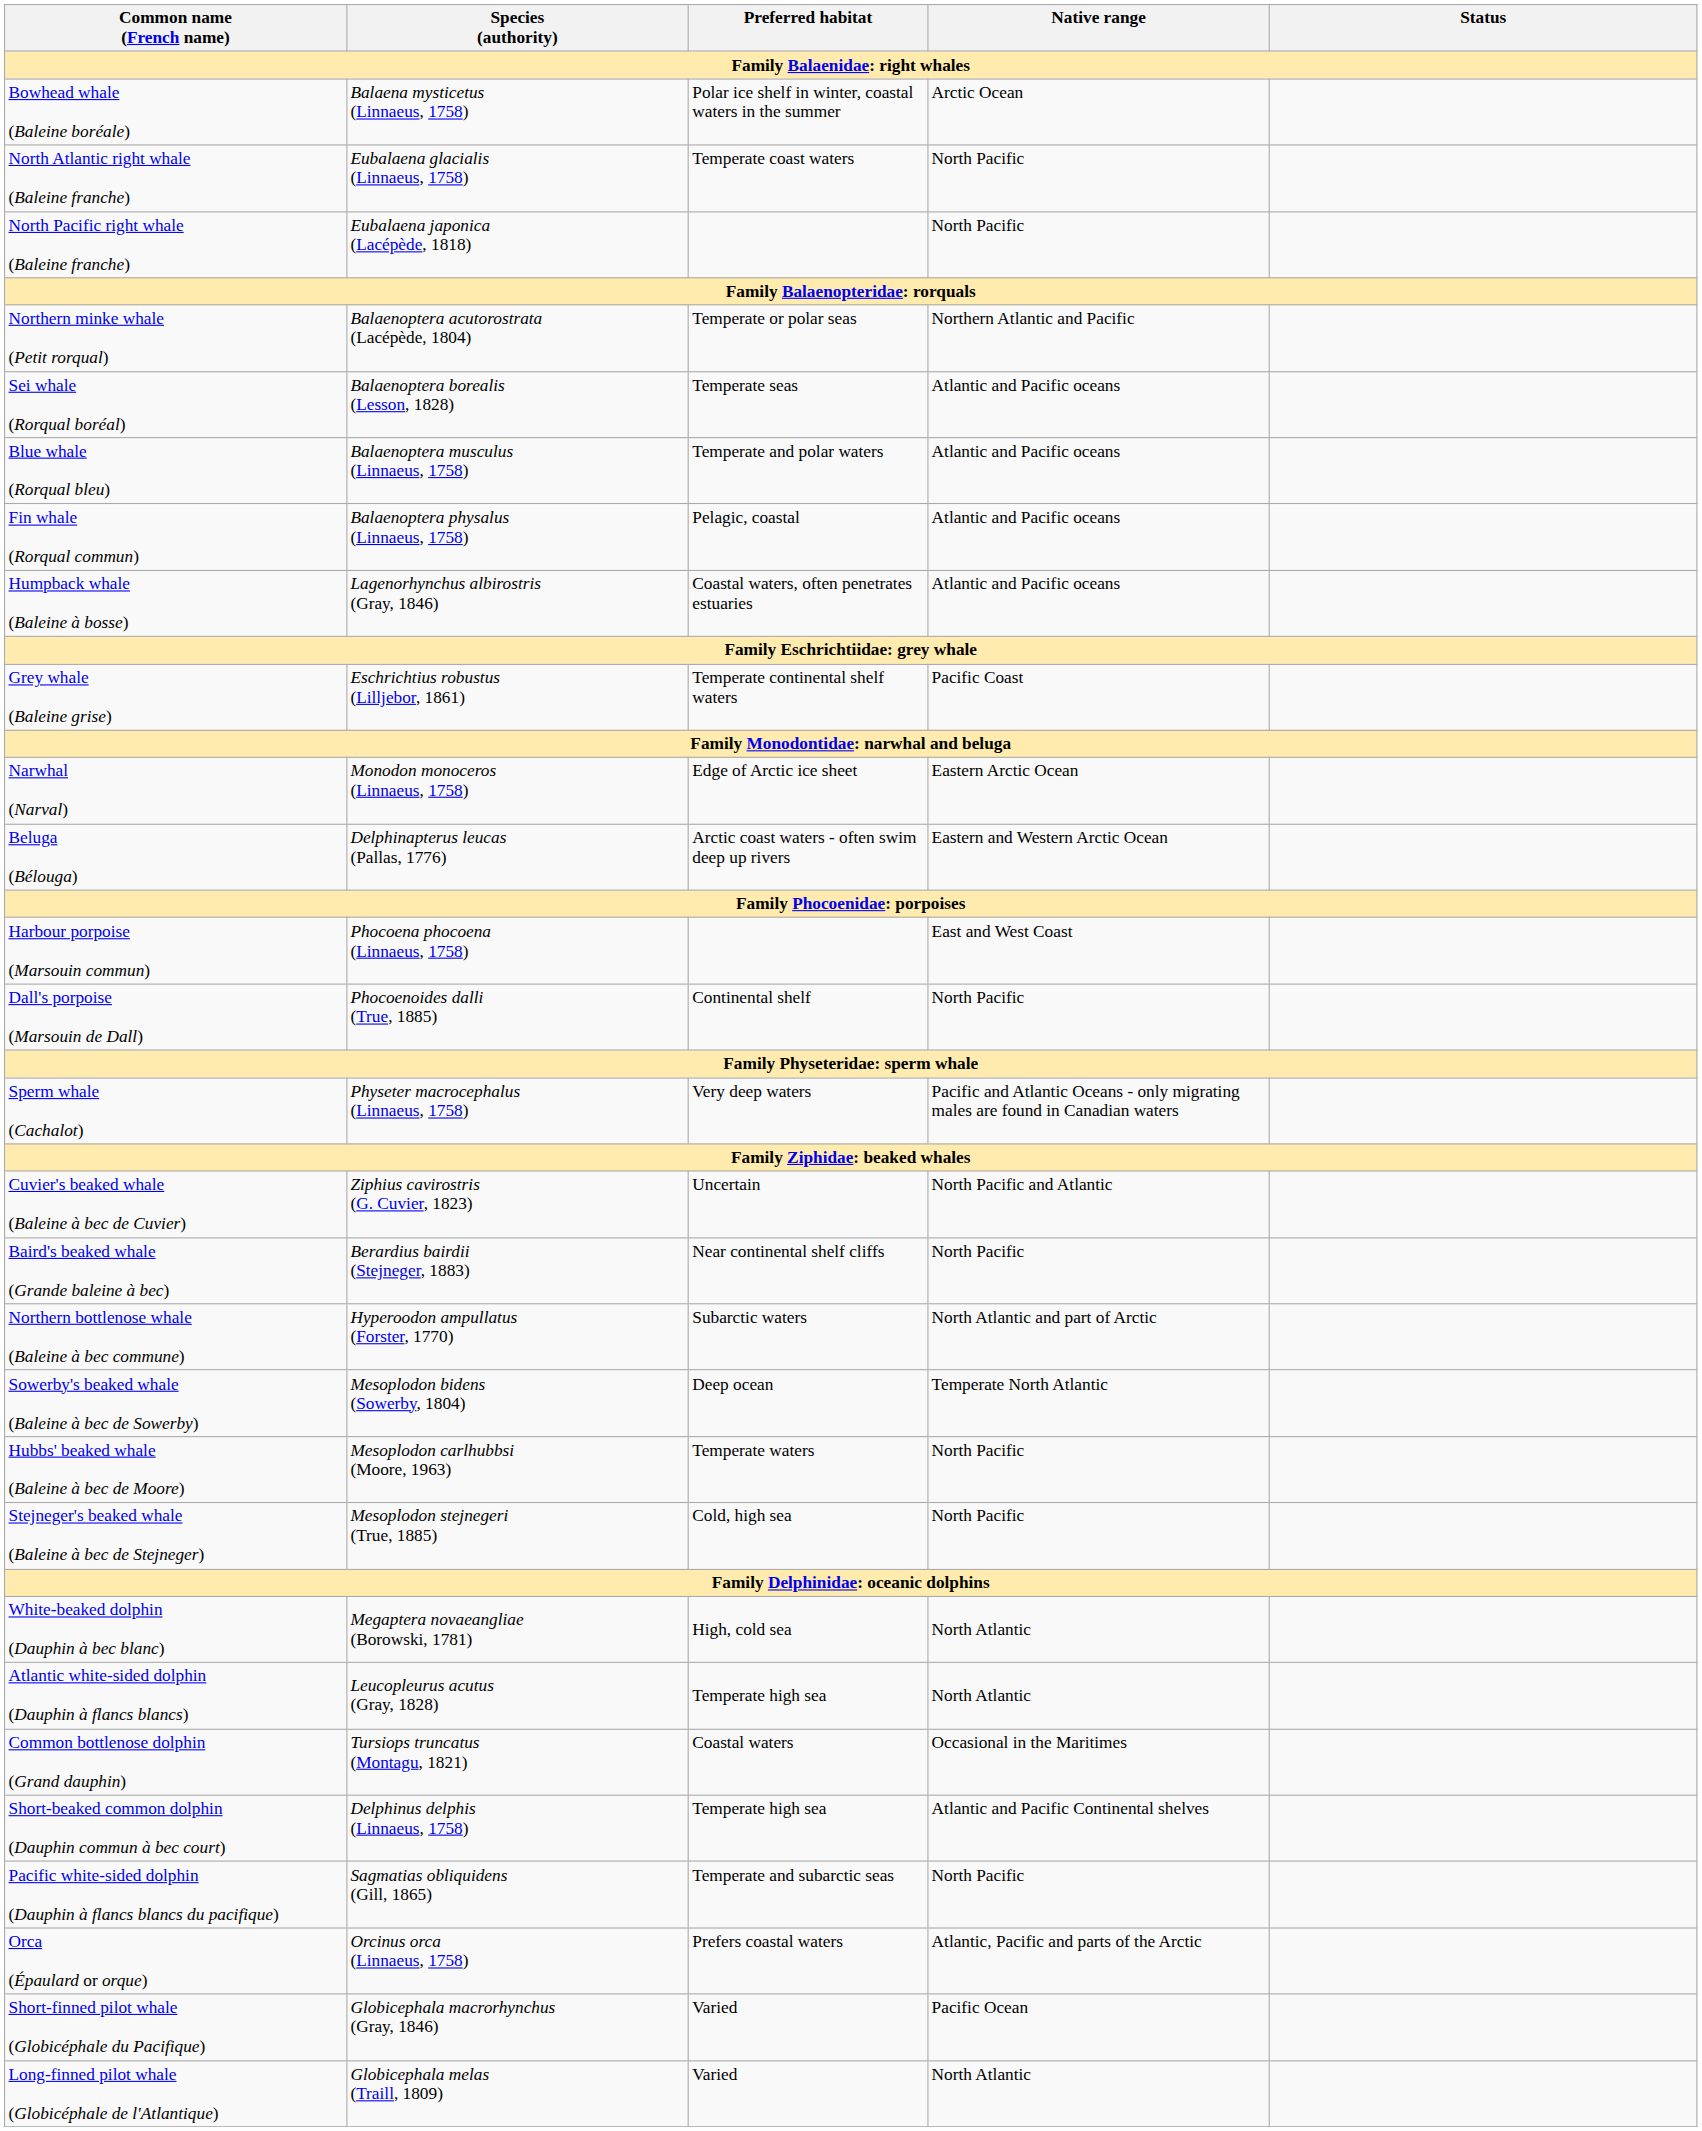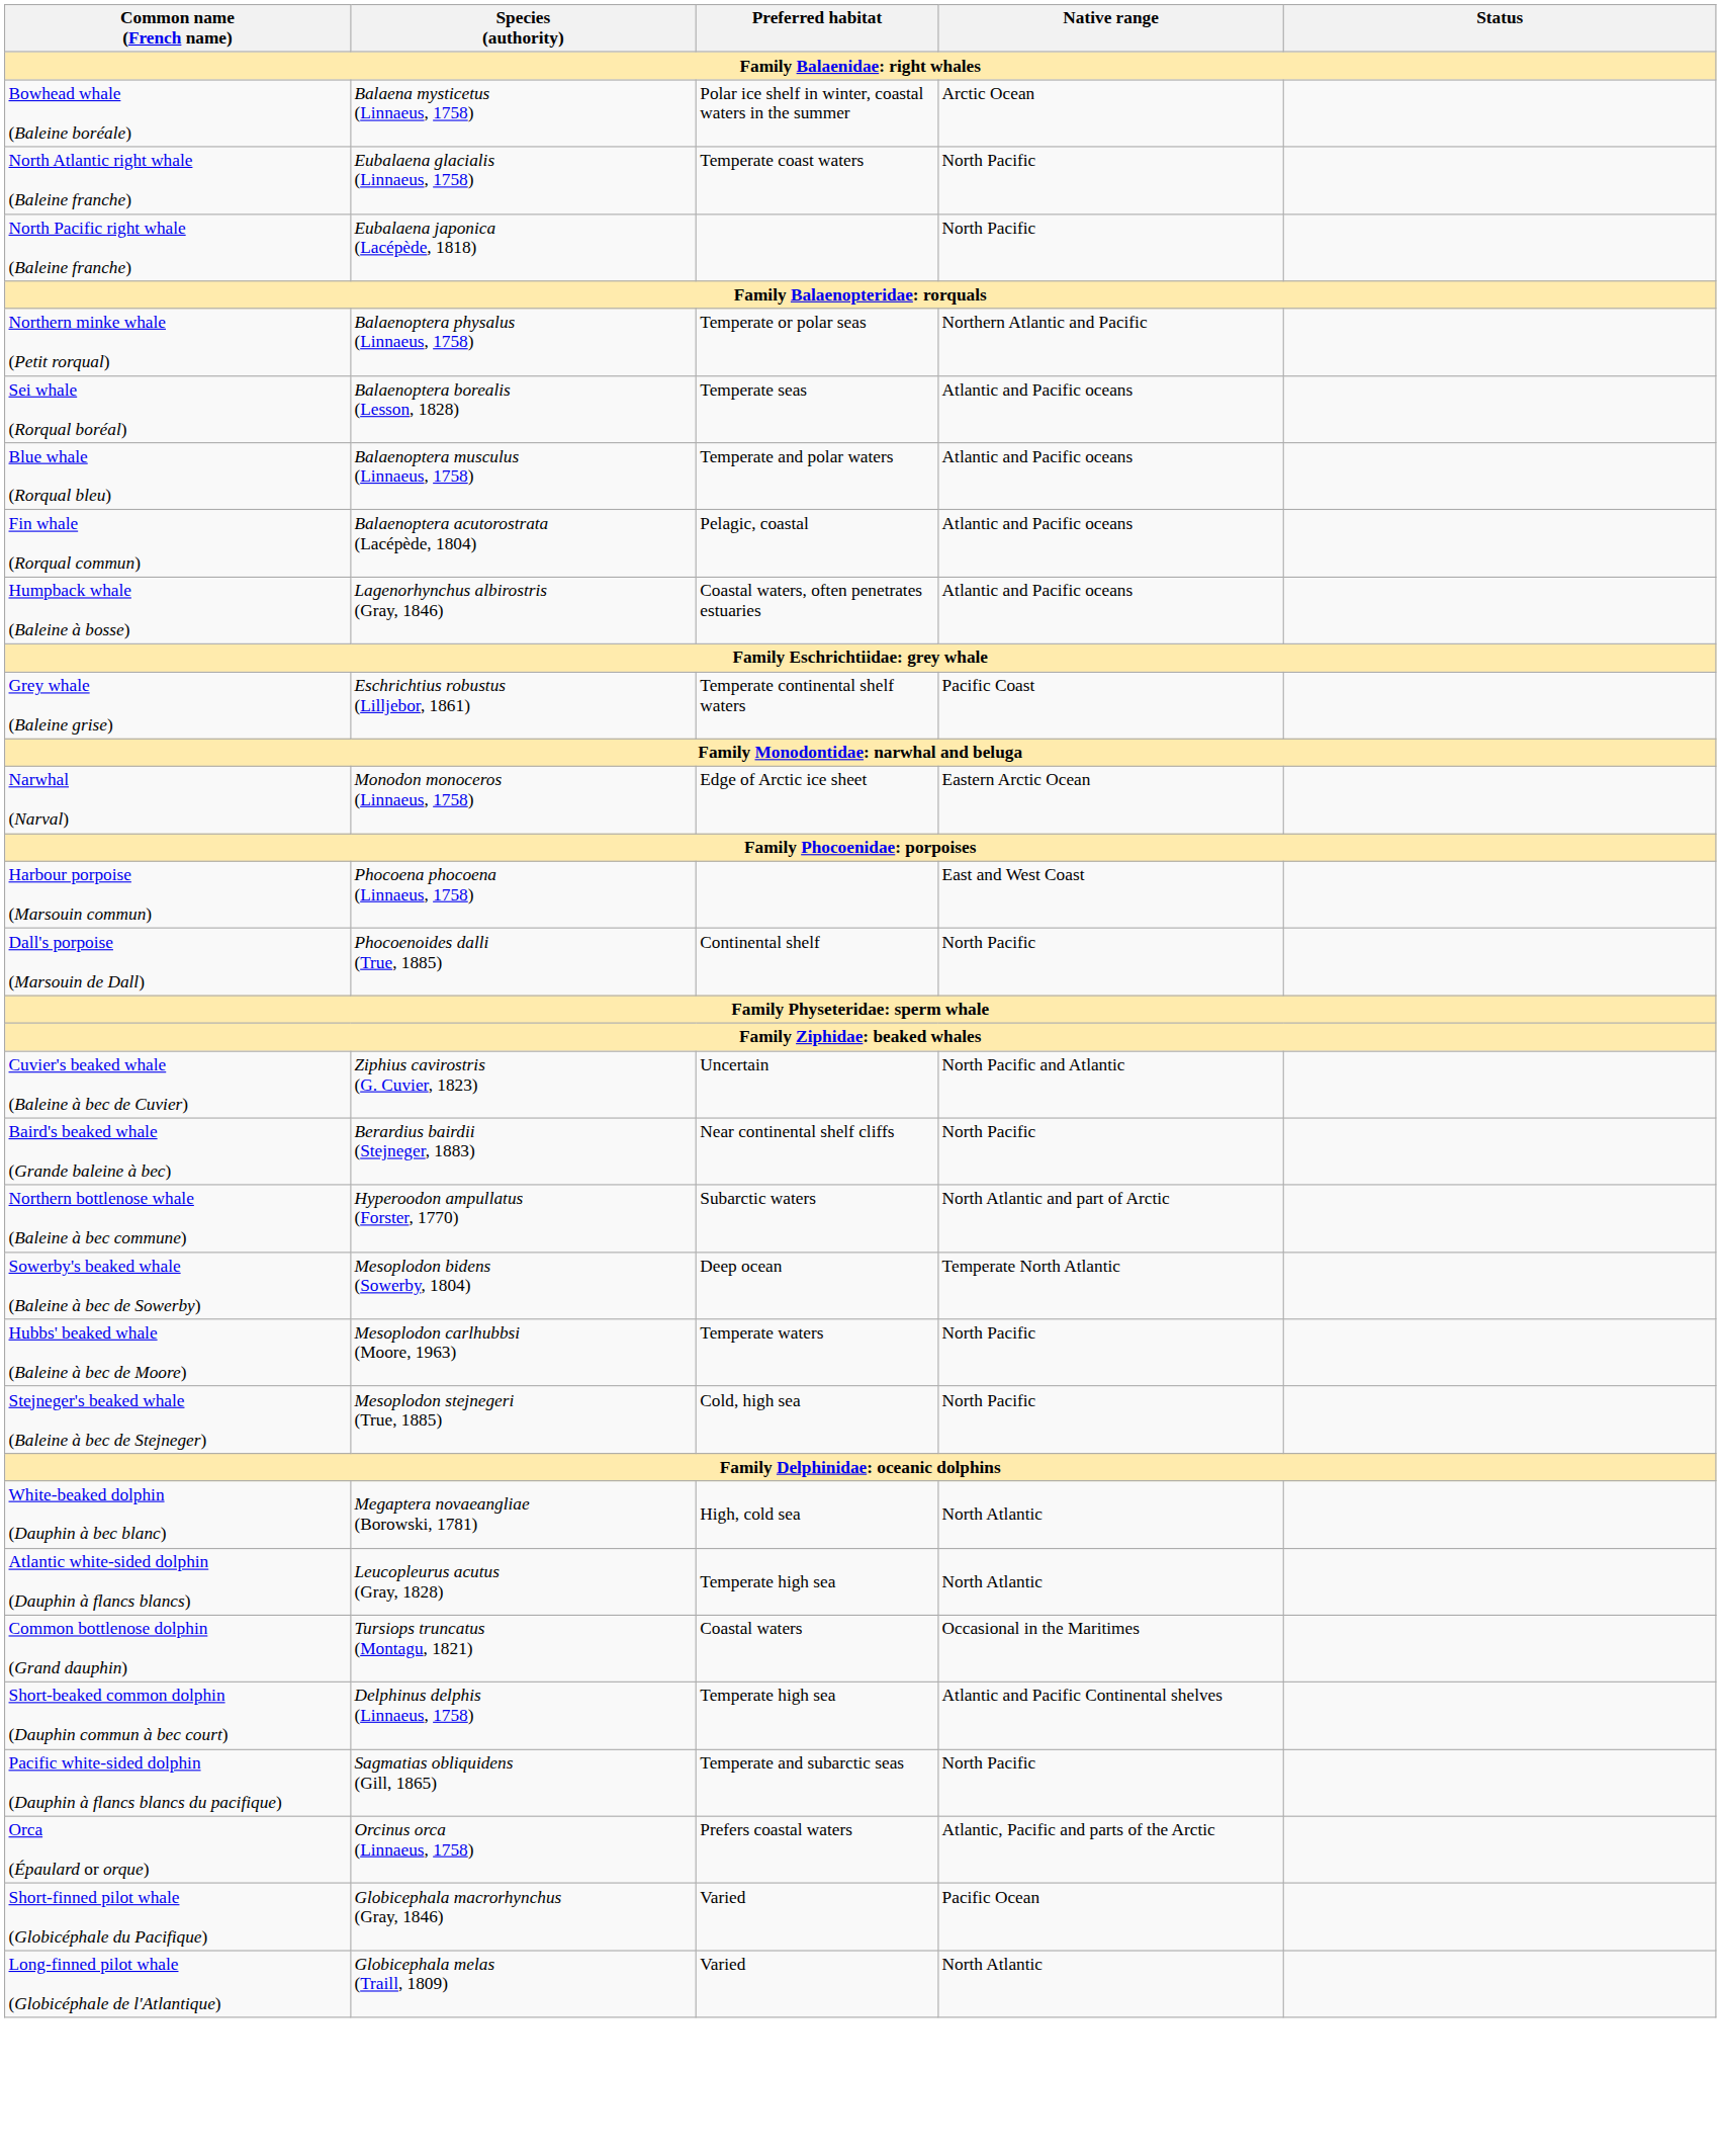Northern minke whale (Petit rorqual) | Species (authority): Balaenoptera acutorostrata (Lacépède, 1804) -> Balaenoptera physalus (Linnaeus, 1758)
Fin whale (Rorqual commun) | Species (authority): Balaenoptera physalus (Linnaeus, 1758) -> Balaenoptera acutorostrata (Lacépède, 1804)
- row: Beluga (Bélouga) | Delphinapterus leucas (Pallas, 1776) | Arctic coast waters - often swim deep up rivers | Eastern and Western Arctic Ocean
- row: Sperm whale (Cachalot) | Physeter macrocephalus (Linnaeus, 1758) | Very deep waters | Pacific and Atlantic Oceans - only migrating males are found in Canadian waters
